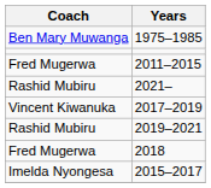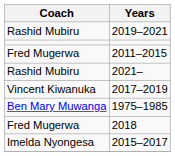row 2 | Coach: Ben Mary Muwanga -> Rashid Mubiru
row 2 | Years: 1975–1985 -> 2019–2021
row 7 | Coach: Rashid Mubiru -> Ben Mary Muwanga
row 7 | Years: 2019–2021 -> 1975–1985
